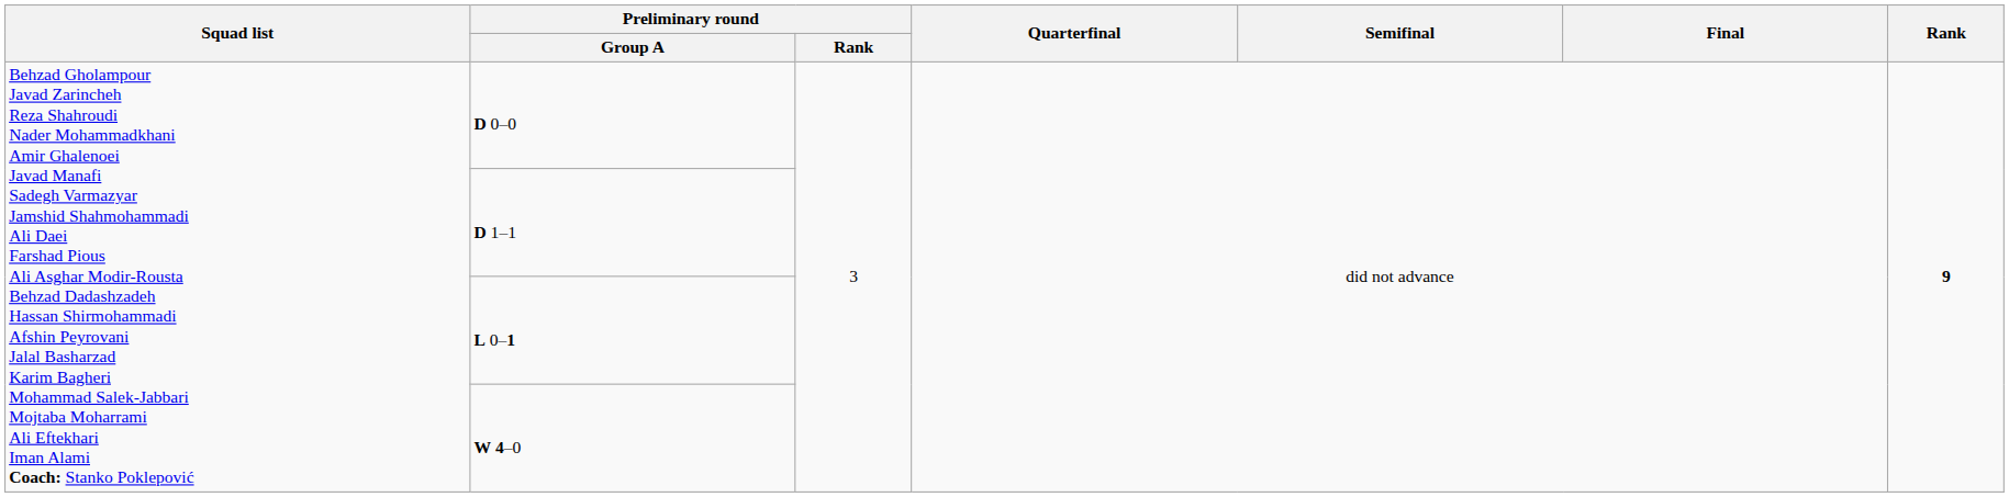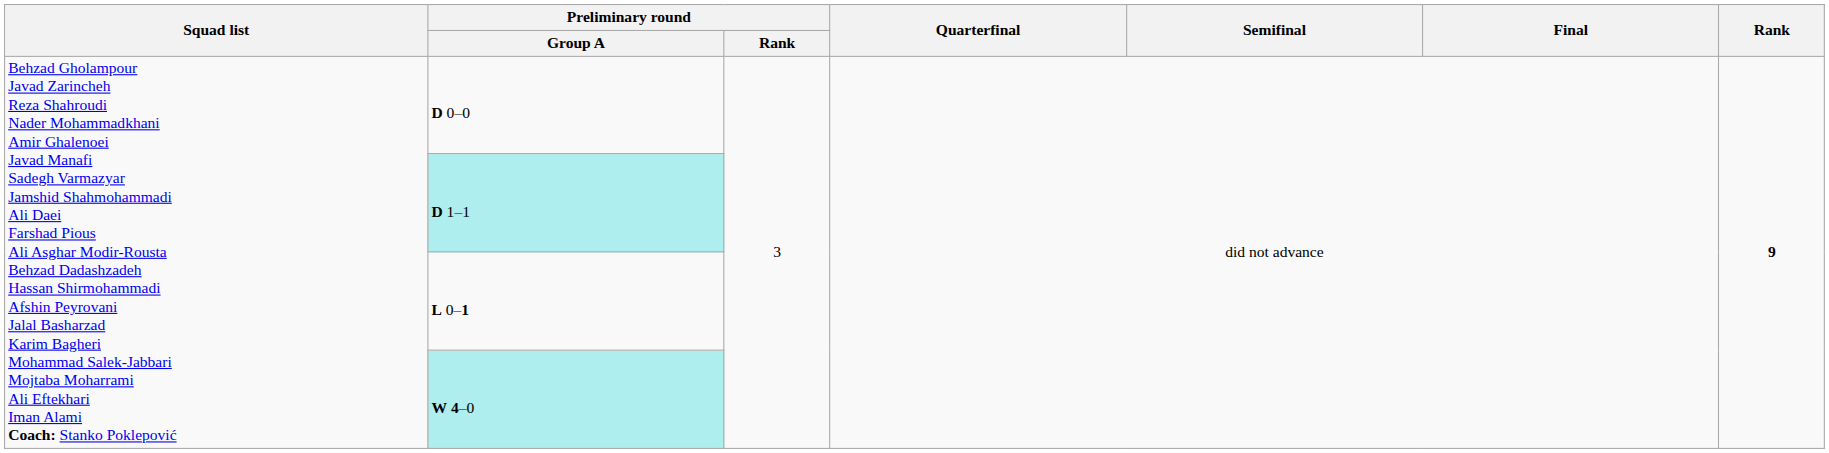D 1–1 | Preliminary round / Group A: no background -> paleturquoise background
W 4–0 | Preliminary round / Group A: no background -> paleturquoise background
